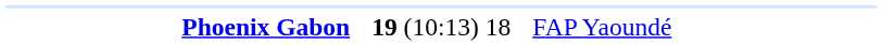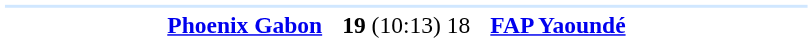Phoenix Gabon | column 3: normal -> bold
